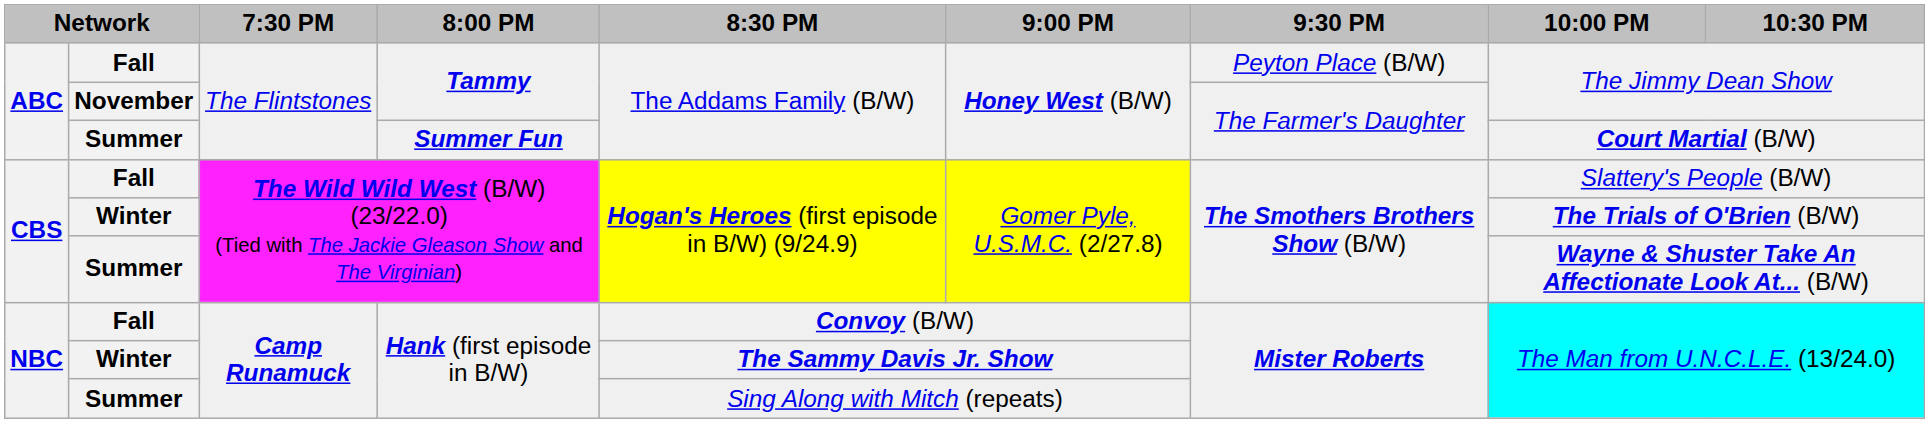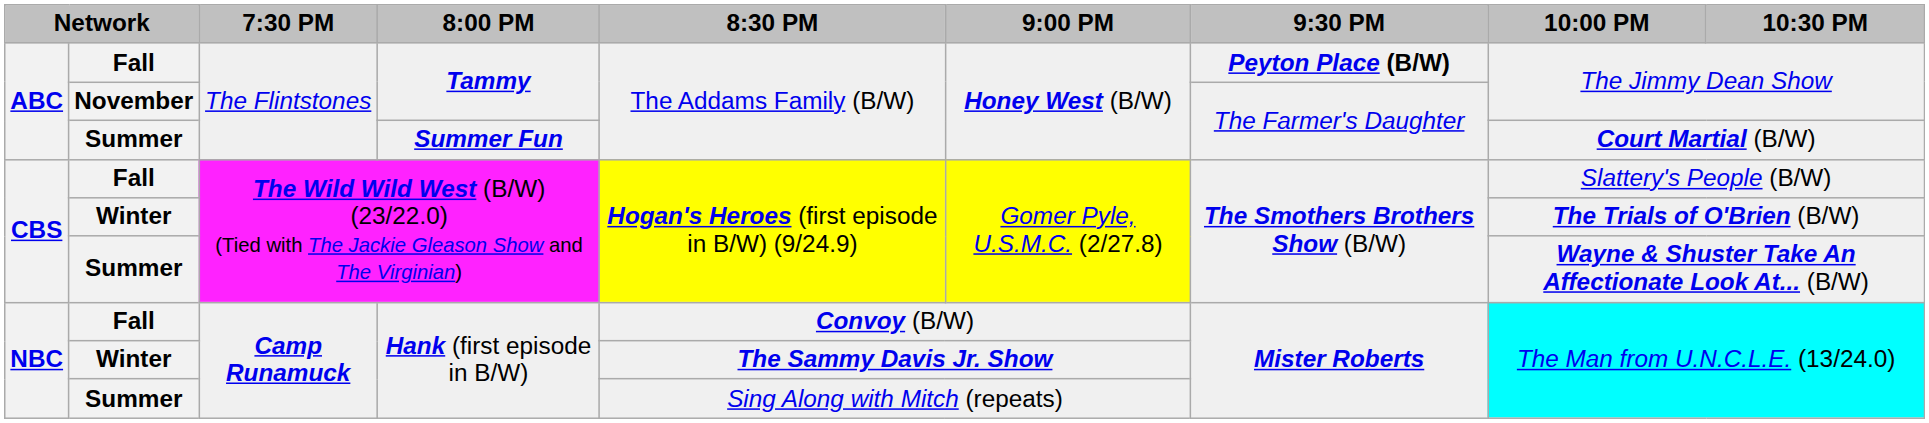Fall / Tammy | 9:30 PM: normal -> bold
